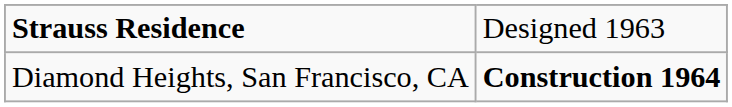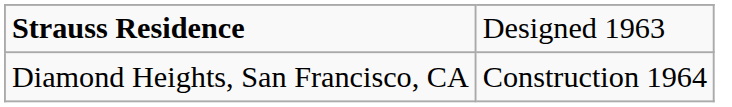Diamond Heights, San Francisco, CA | column 2: bold -> normal
